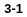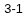row 1 | column 1: bold -> normal
